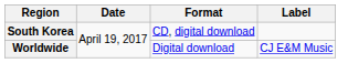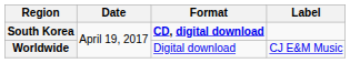South Korea | Format: normal -> bold
